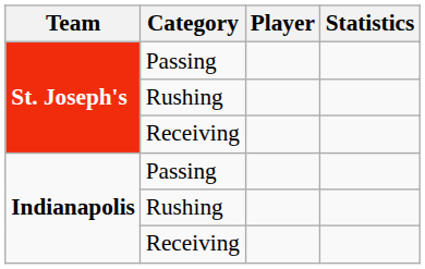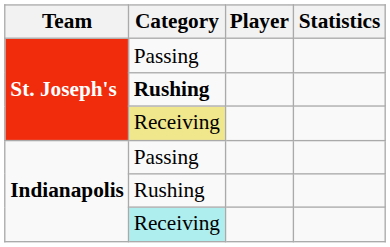St. Joseph's / Rushing | Category: normal -> bold
St. Joseph's / Receiving | Category: no background -> khaki background
Indianapolis / Receiving | Category: no background -> paleturquoise background
